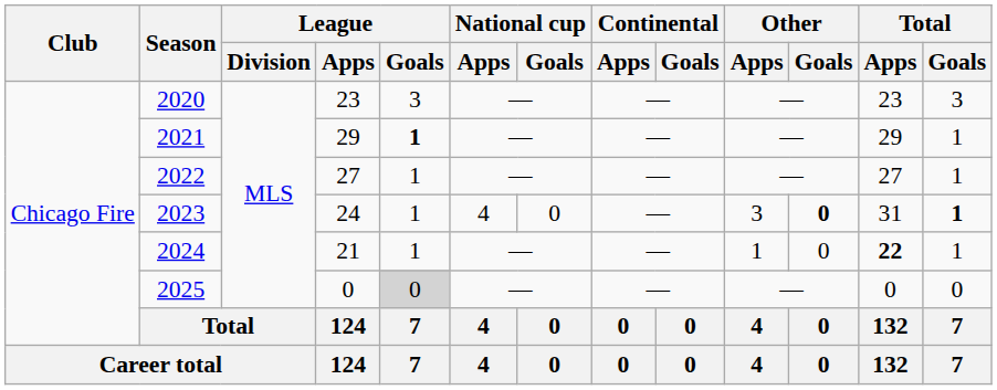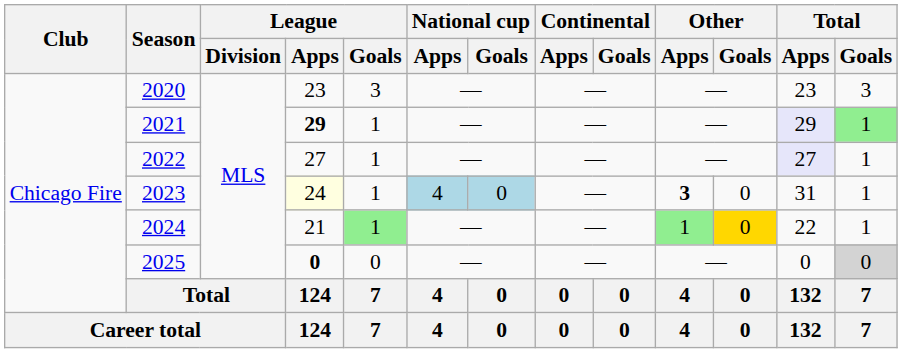2021 | League / Apps: normal -> bold
2021 | League / Goals: bold -> normal
2021 | Total / Apps: no background -> lavender background
2021 | Total / Goals: no background -> lightgreen background
2022 | Total / Apps: no background -> lavender background
2023 | League / Apps: no background -> lightyellow background
2023 | National cup / Apps: no background -> lightblue background
2023 | National cup / Goals: no background -> lightblue background
2023 | Other / Apps: normal -> bold
2023 | Other / Goals: bold -> normal
2023 | Total / Goals: bold -> normal
2024 | League / Goals: no background -> lightgreen background
2024 | Other / Apps: no background -> lightgreen background
2024 | Other / Goals: no background -> gold background
2024 | Total / Apps: bold -> normal
2025 | League / Apps: normal -> bold
2025 | League / Goals: lightgrey background -> no background
2025 | Total / Goals: no background -> lightgrey background
